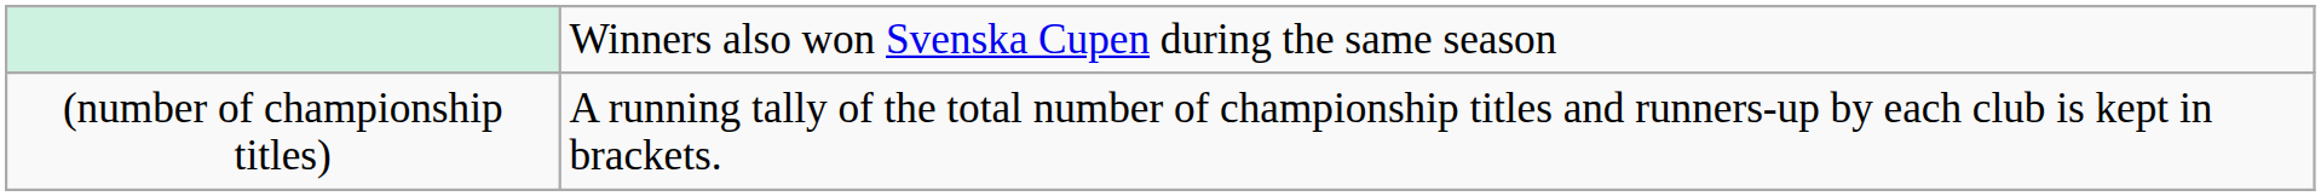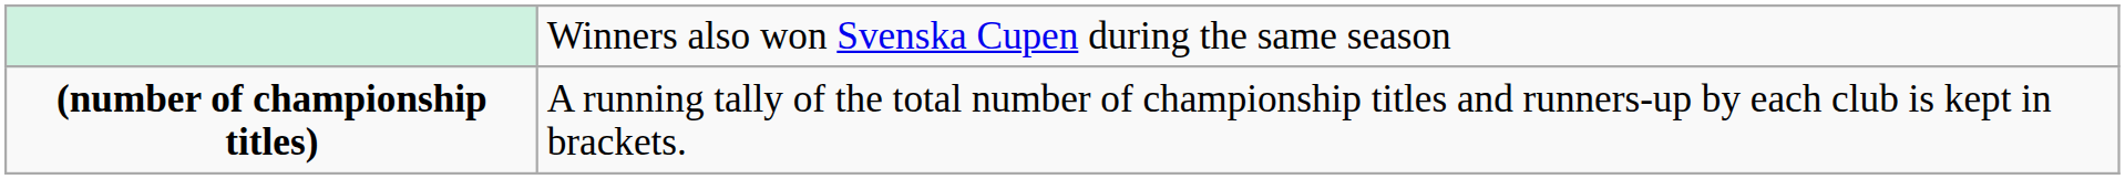row 2 | column 1: normal -> bold
